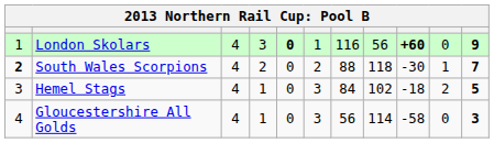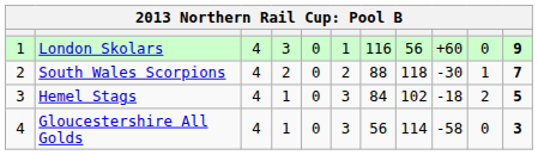London Skolars | column 5: bold -> normal
London Skolars | column 9: bold -> normal
South Wales Scorpions | column 1: bold -> normal
